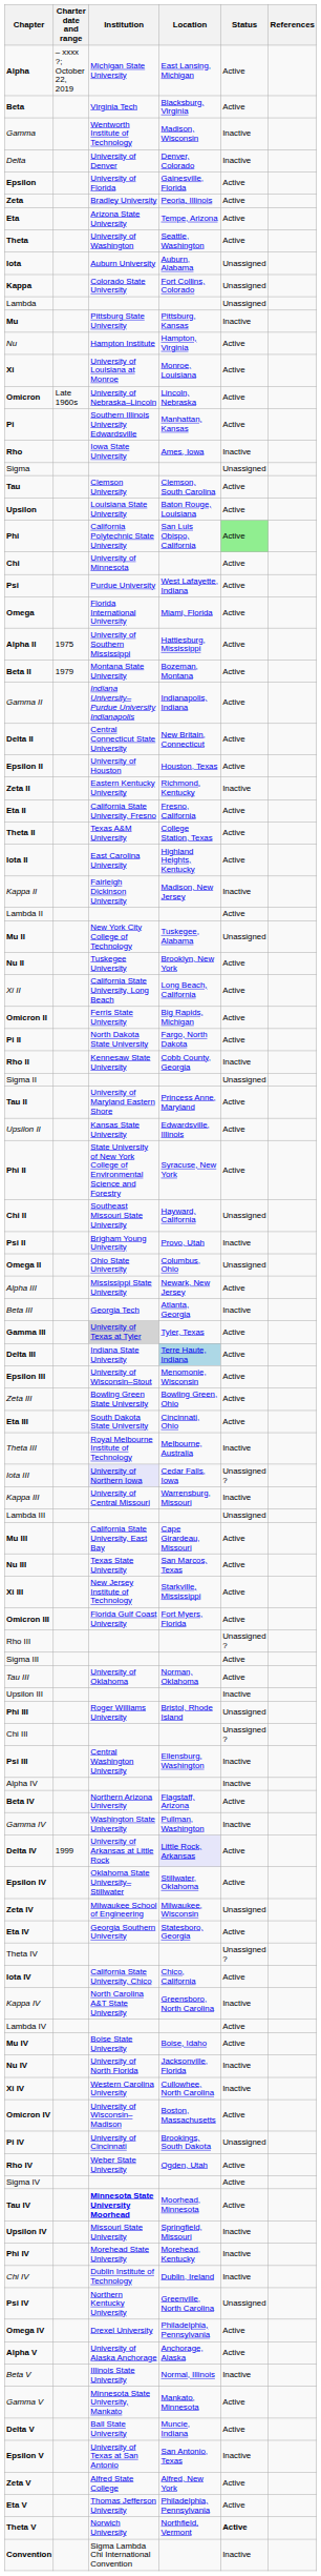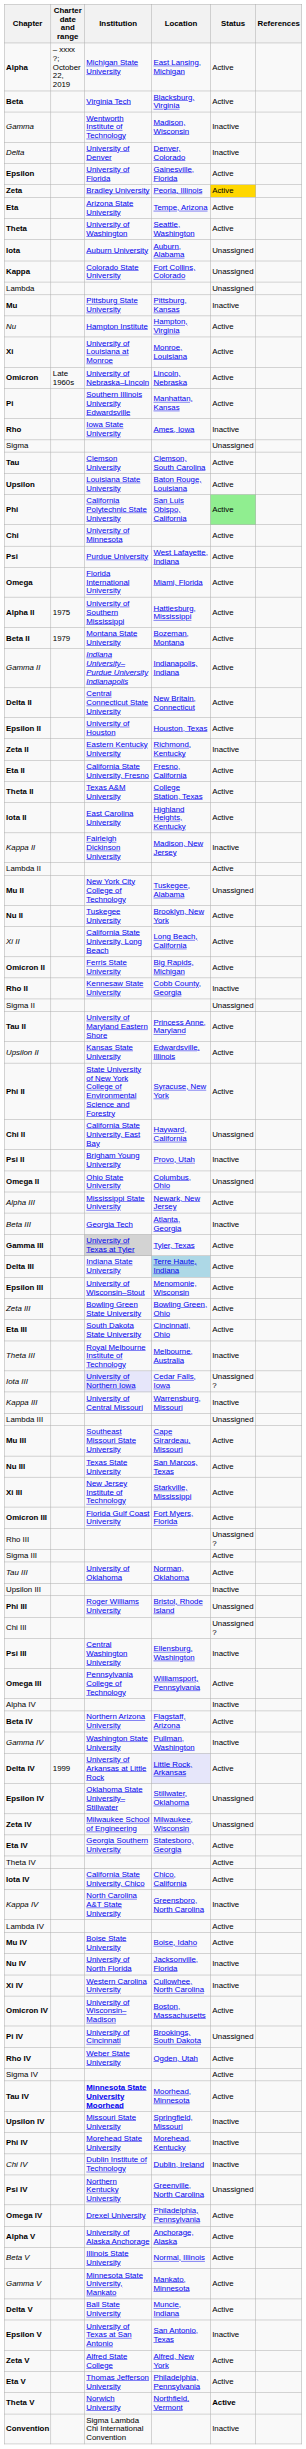Zeta | Status: no background -> gold background
- row: Pi II | North Dakota State University | Fargo, North Dakota | Active
Chi II | Institution: Southeast Missouri State University -> California State University, East Bay
Mu III | Institution: California State University, East Bay -> Southeast Missouri State University
+ row: Omega III | Pennsylvania College of Technology | Williamsport, Pennsylvania | Active
Epsilon IV | Status: Active -> Unassigned
Theta IV | Status: Unassigned ? -> Active
Beta V | Status: Inactive -> Active
